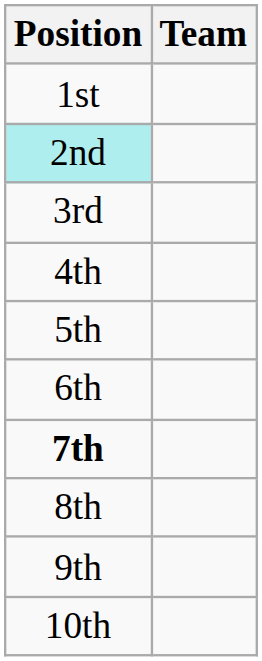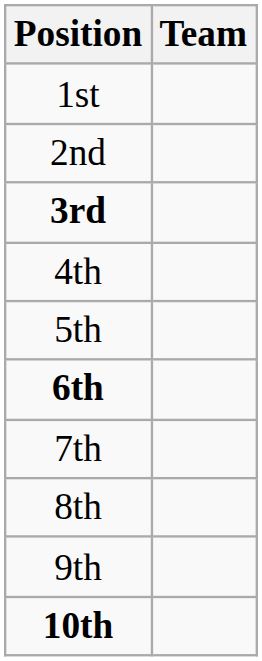2nd | Position: paleturquoise background -> no background
3rd | Position: normal -> bold
6th | Position: normal -> bold
7th | Position: bold -> normal
10th | Position: normal -> bold
